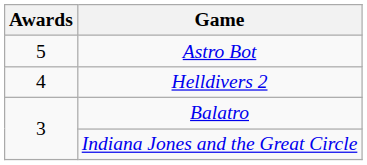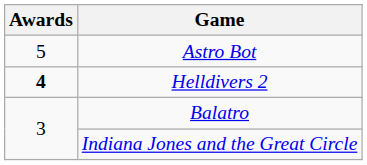Helldivers 2 | Awards: normal -> bold
